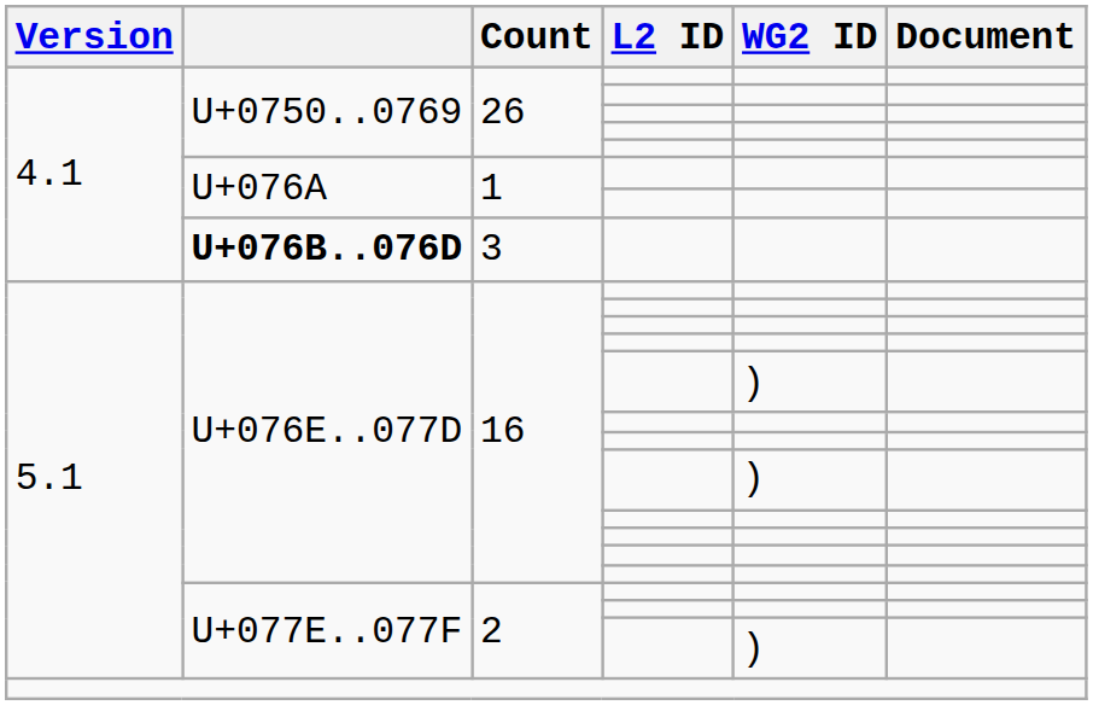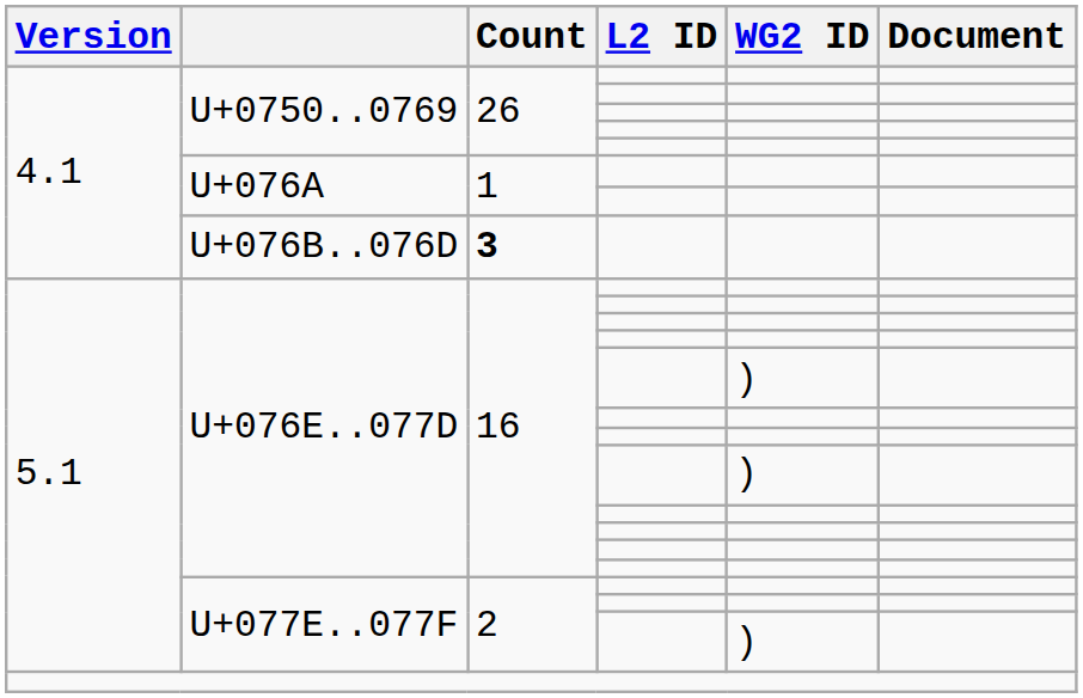U+076B..076D | column 2: bold -> normal
U+076B..076D | Count: normal -> bold
